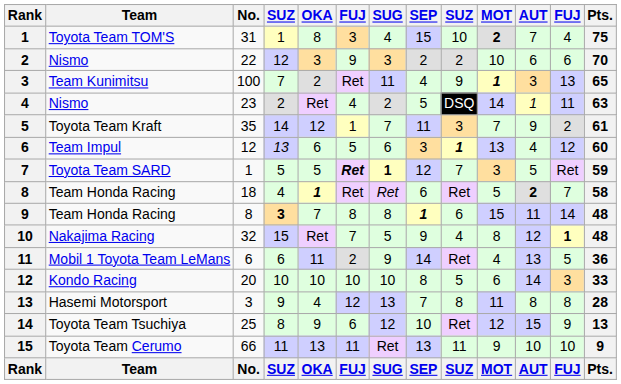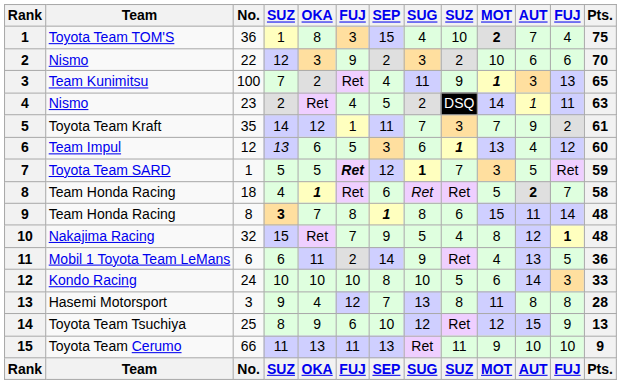columns swapped: SEP <-> SUG
row 2 | No.: 31 -> 36
row 13 | No.: 20 -> 24
